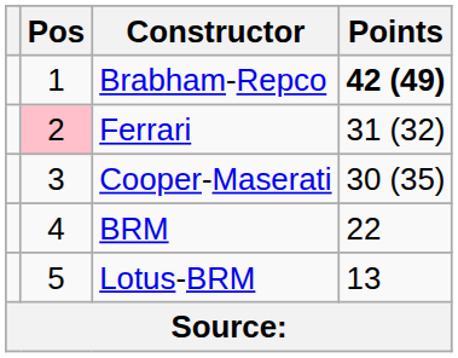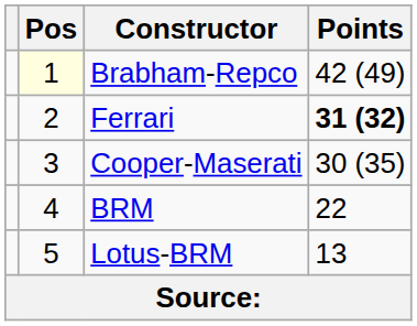Brabham-Repco | Pos: no background -> lightyellow background
Brabham-Repco | Points: bold -> normal
Ferrari | Pos: pink background -> no background
Ferrari | Points: normal -> bold
